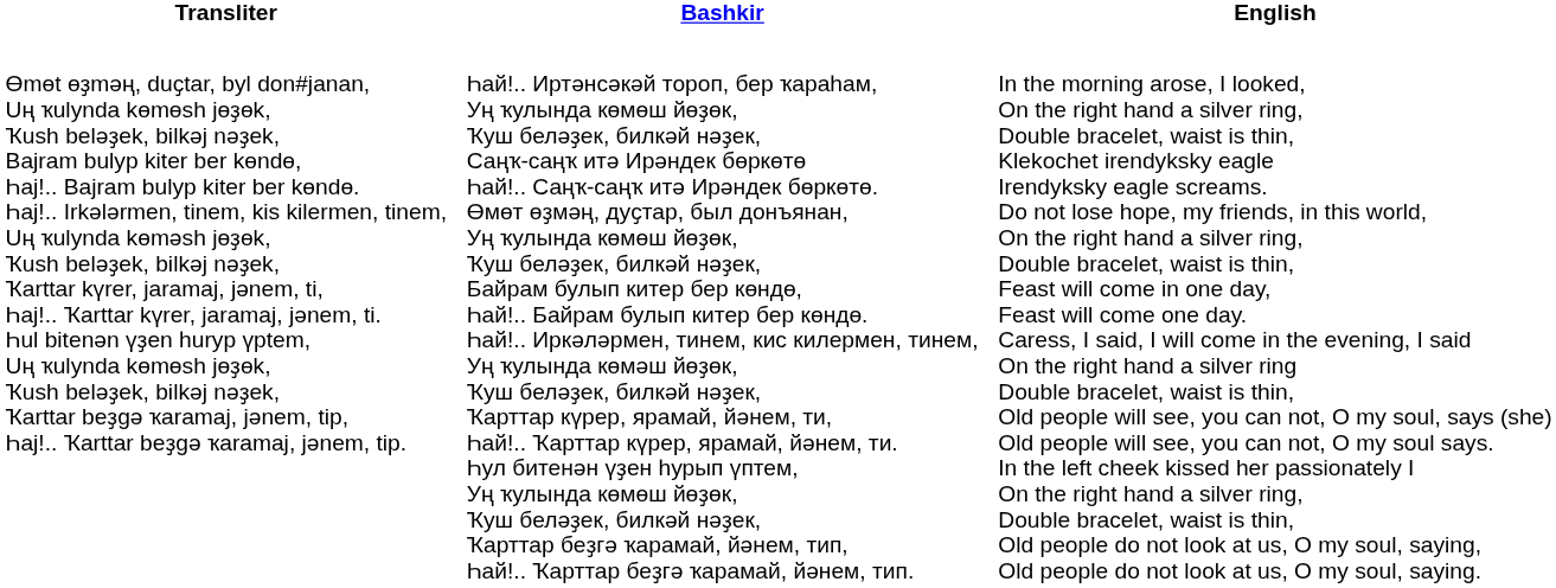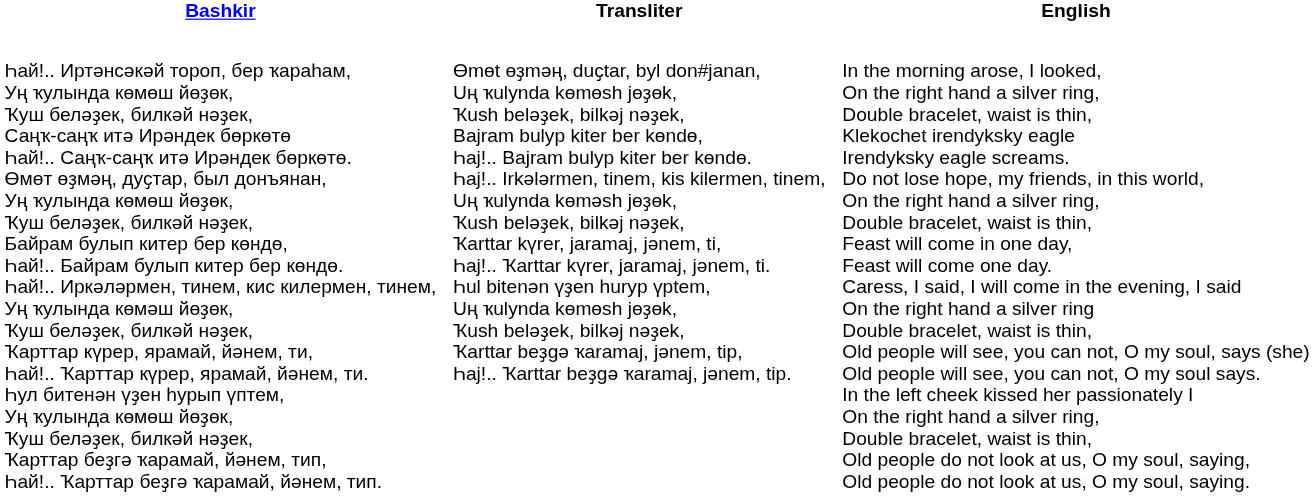columns swapped: Bashkir <-> Transliter
